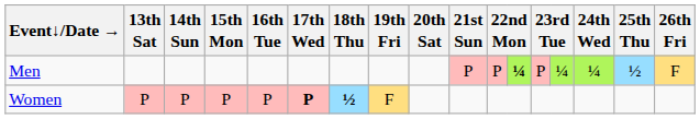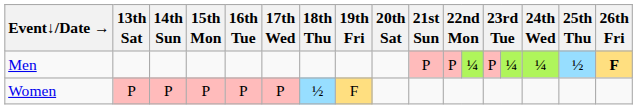Men | column 12: bold -> normal
Men | 26th Fri: normal -> bold
Women | 17th Wed: bold -> normal
Women | 18th Thu: bold -> normal
